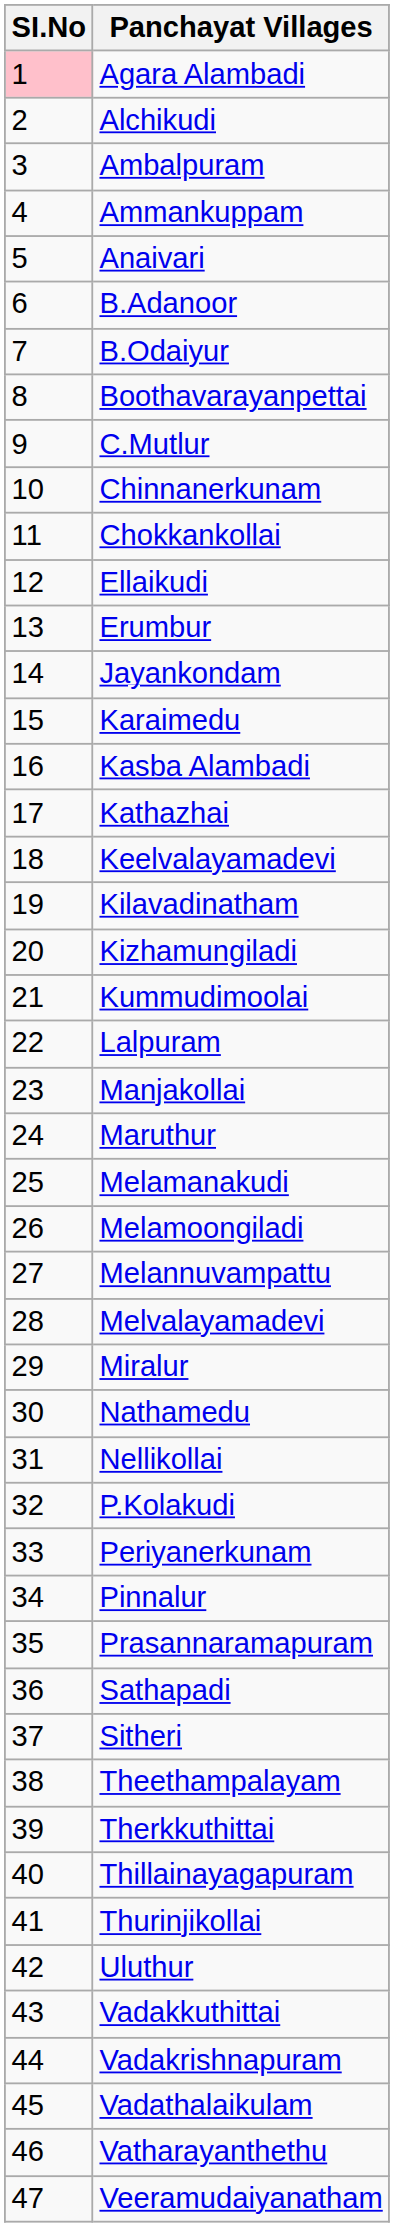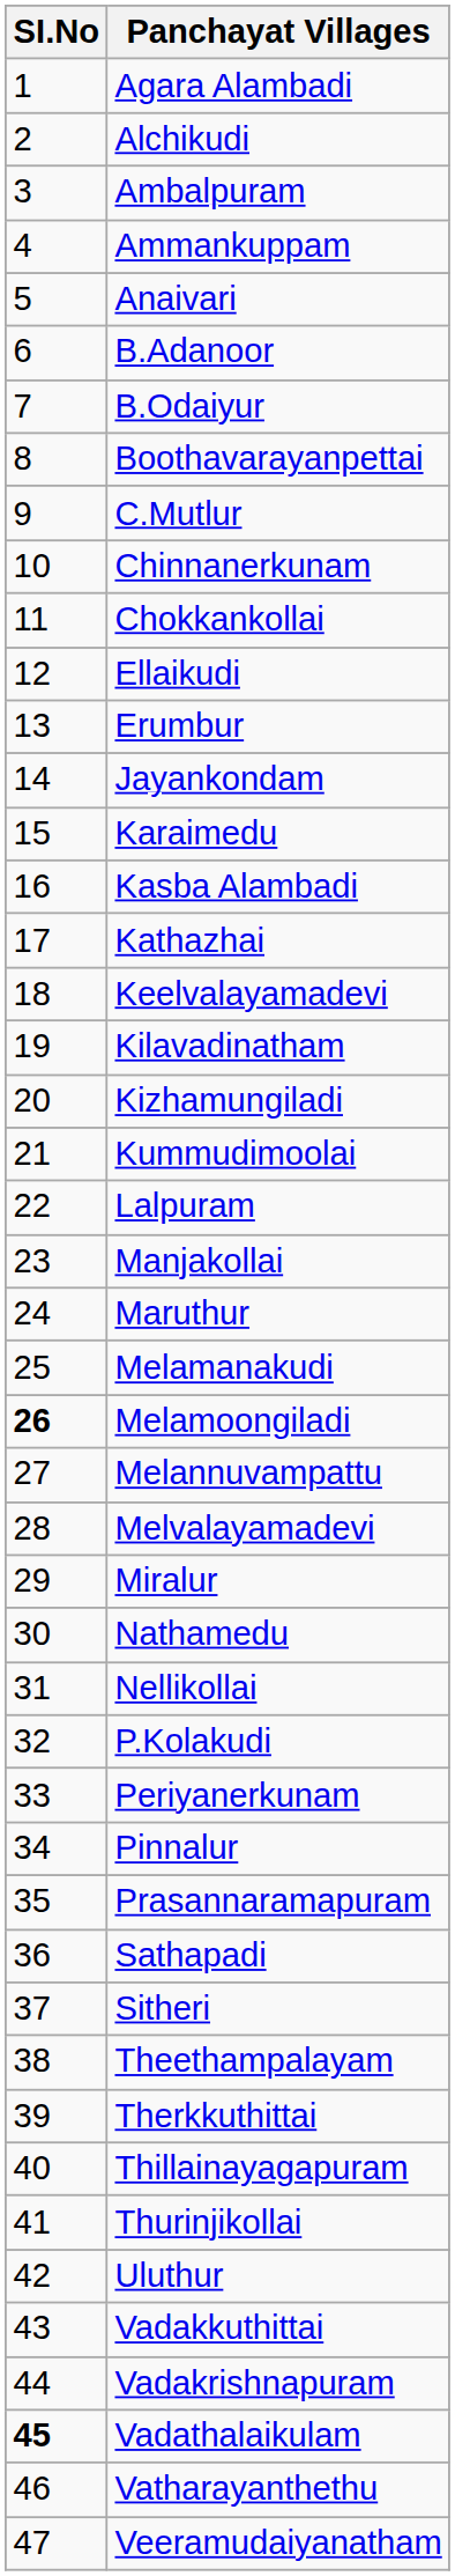Agara Alambadi | SI.No: pink background -> no background
Melamoongiladi | SI.No: normal -> bold
Vadathalaikulam | SI.No: normal -> bold
